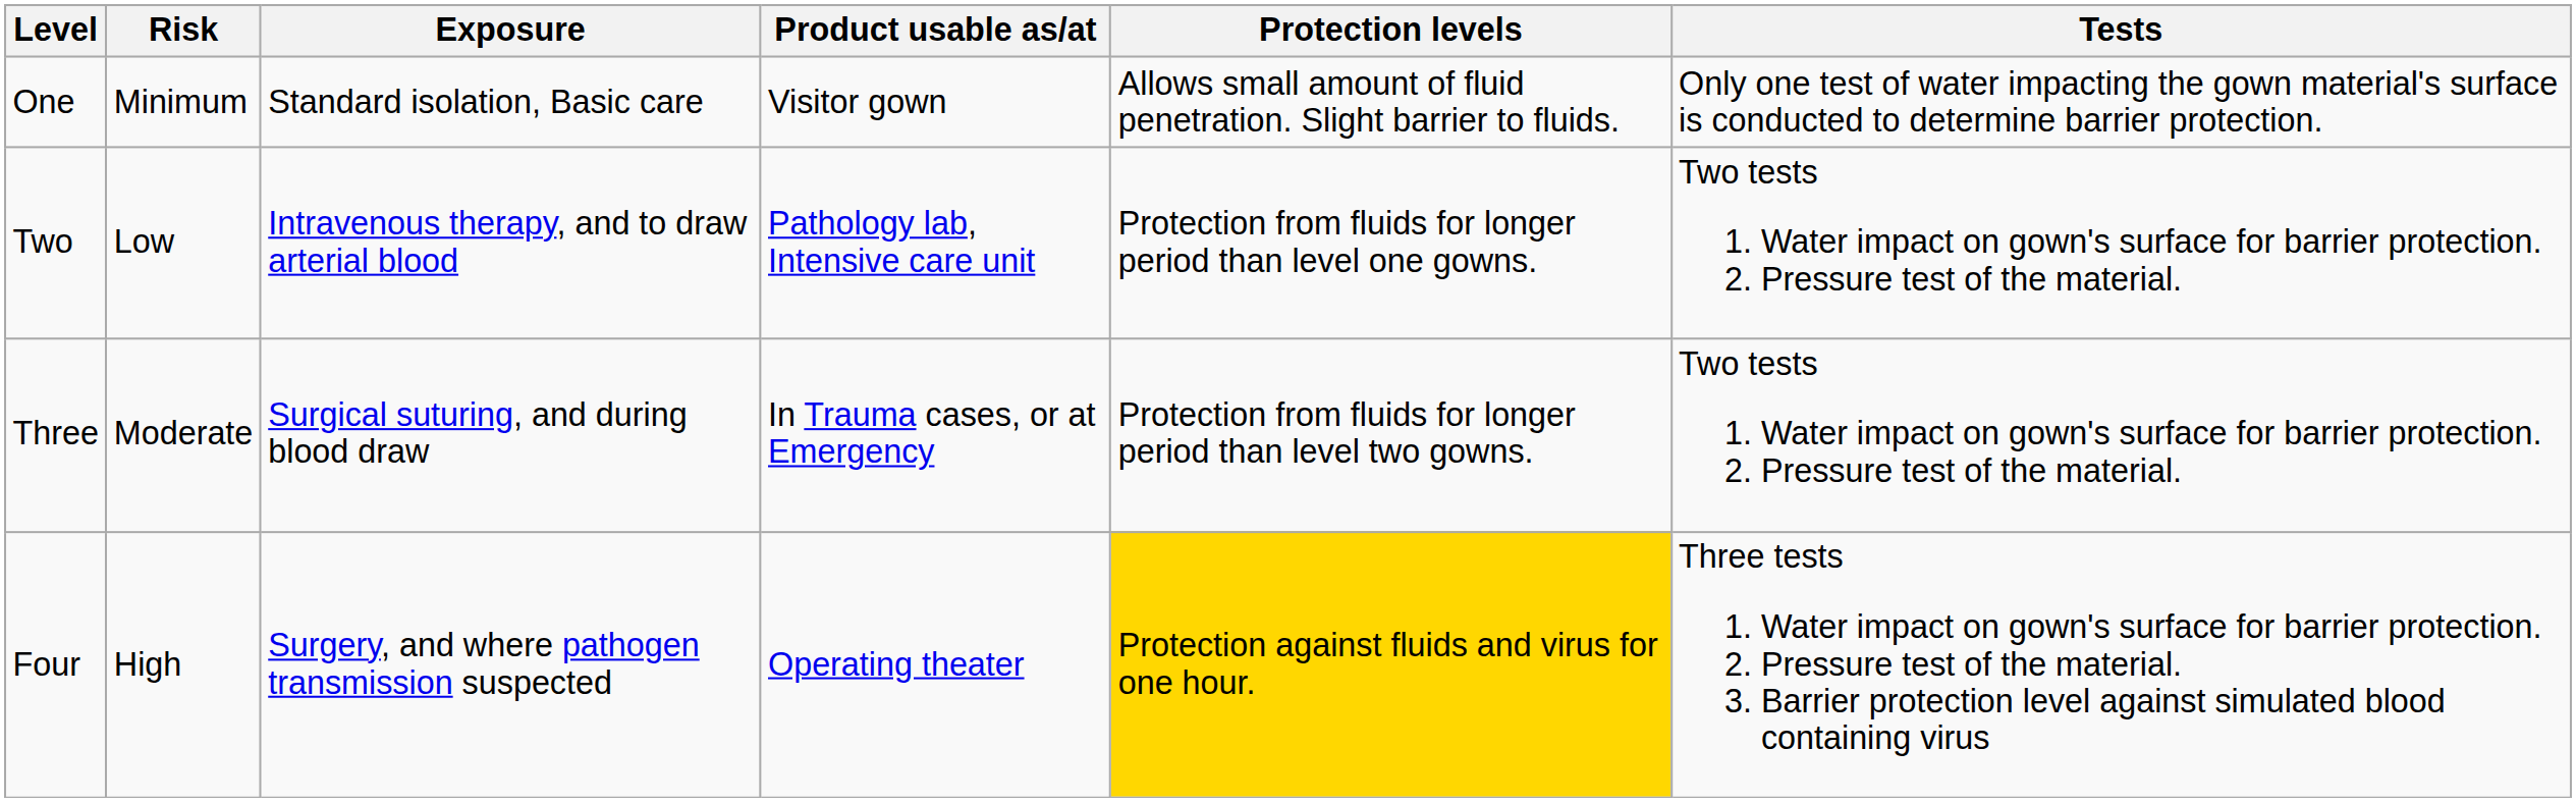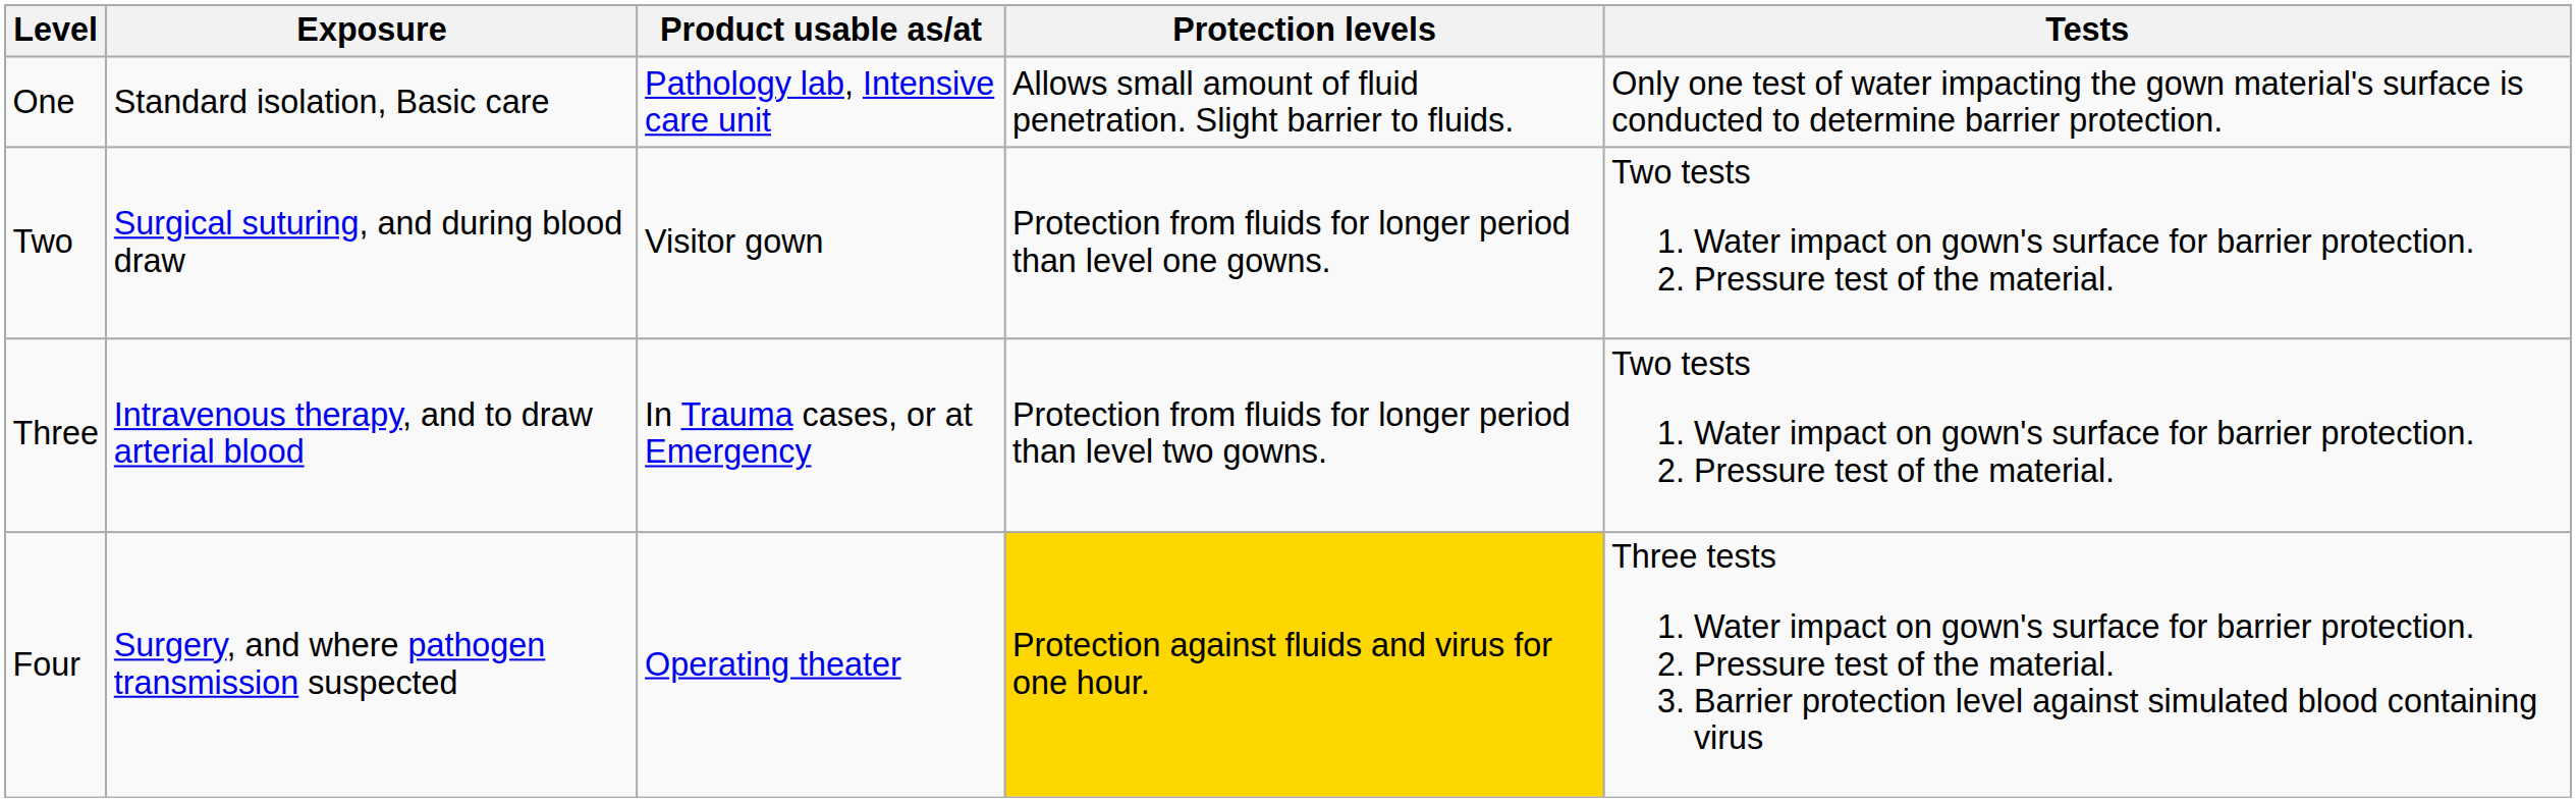- column: Risk | Minimum | Low | Moderate | High
One | Product usable as/at: Visitor gown -> Pathology lab, Intensive care unit
Two | Exposure: Intravenous therapy, and to draw arterial blood -> Surgical suturing, and during blood draw
Two | Product usable as/at: Pathology lab, Intensive care unit -> Visitor gown
Three | Exposure: Surgical suturing, and during blood draw -> Intravenous therapy, and to draw arterial blood
